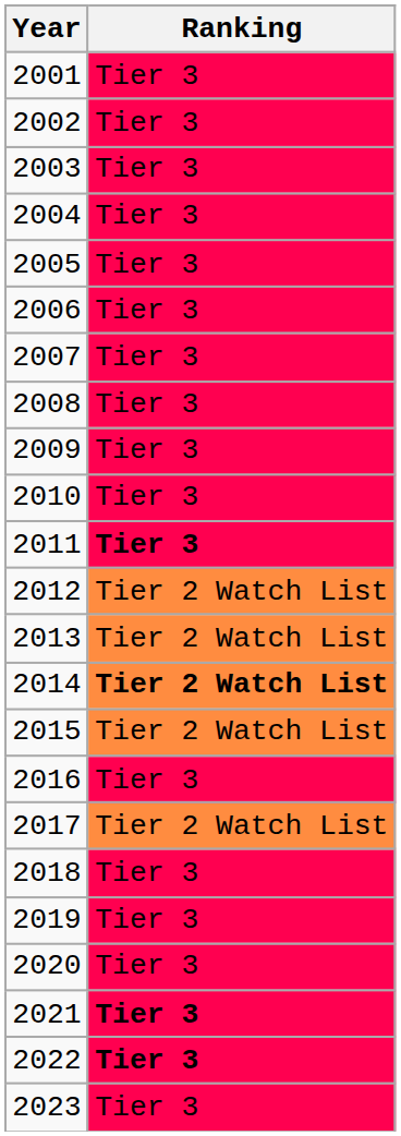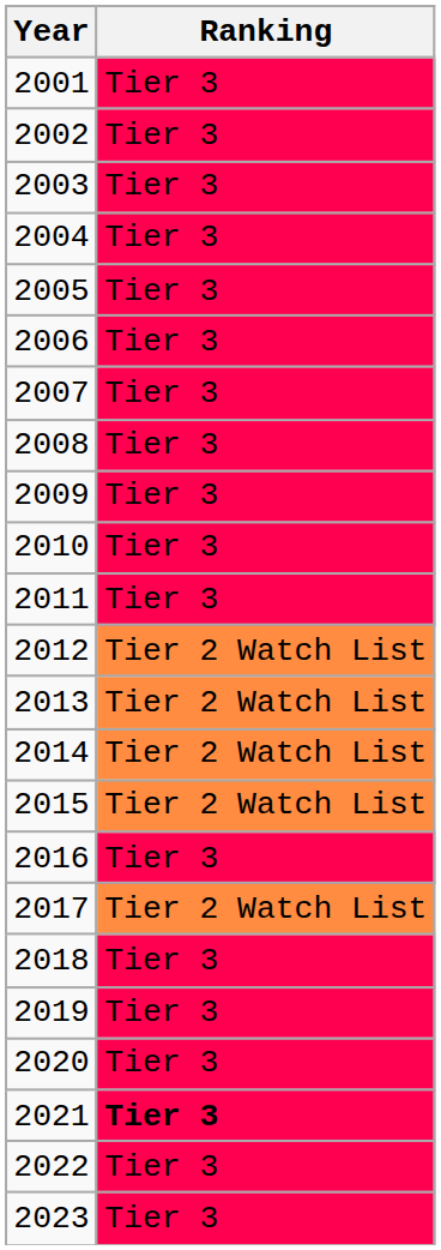2011 | Ranking: bold -> normal
2014 | Ranking: bold -> normal
2022 | Ranking: bold -> normal
